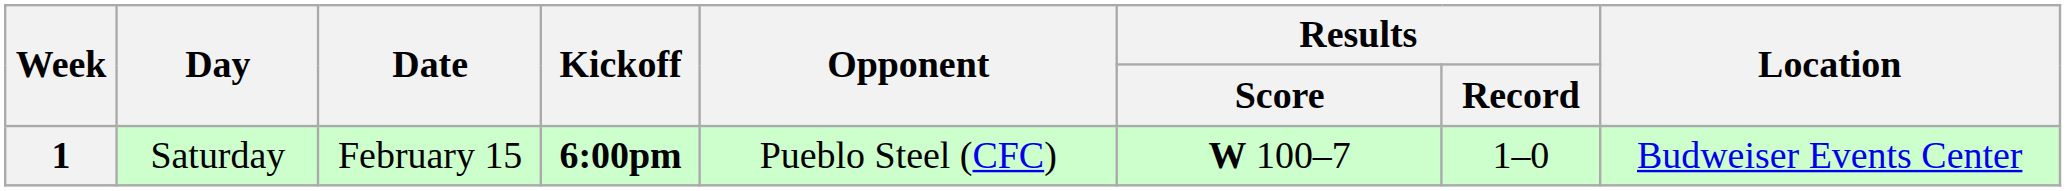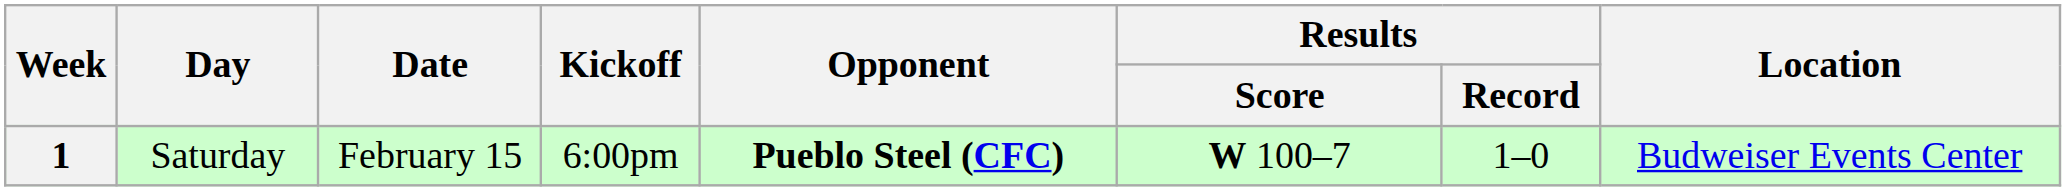1 | Kickoff: bold -> normal
1 | Opponent: normal -> bold
